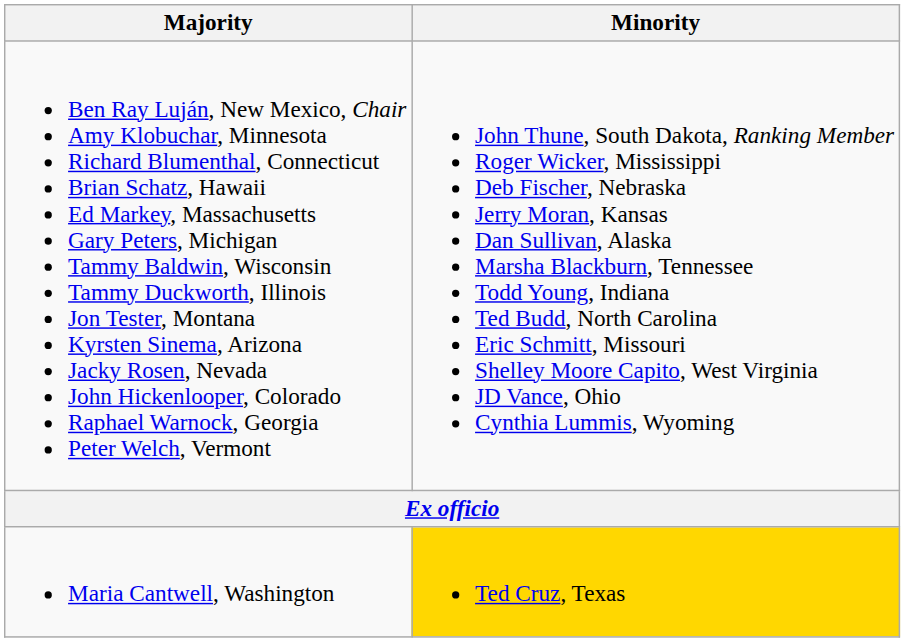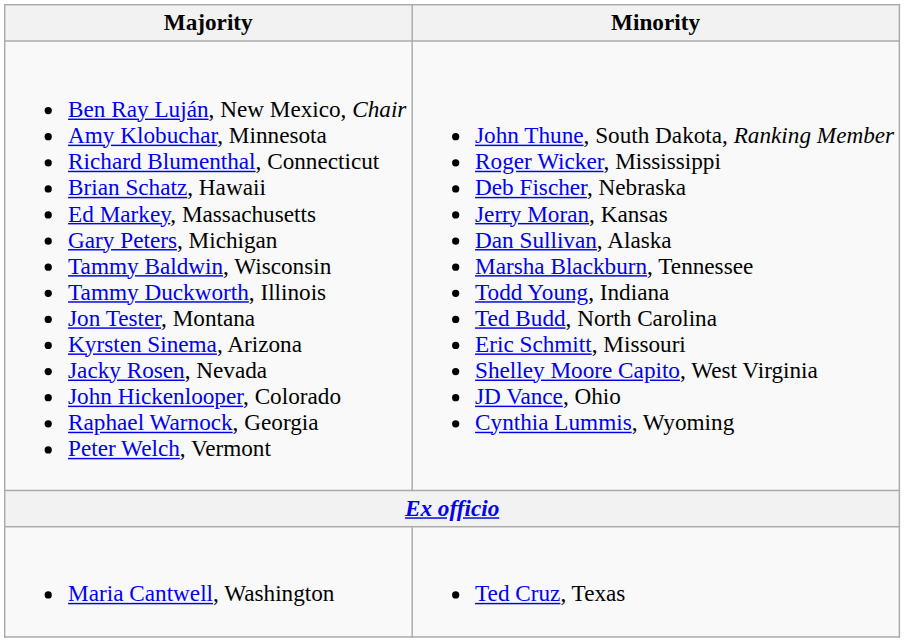Maria Cantwell, Washington | Minority: gold background -> no background
